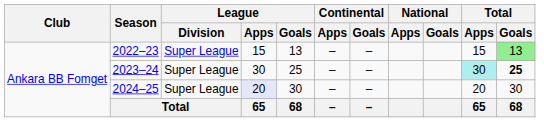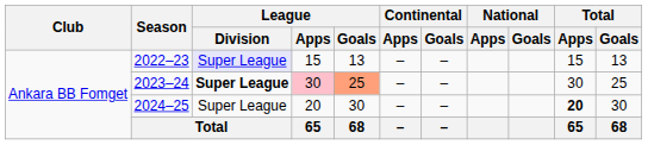2022–23 | League / Division: no background -> lavender background
2022–23 | Total / Goals: lightgreen background -> no background
2023–24 | League / Division: normal -> bold
2023–24 | League / Apps: no background -> pink background
2023–24 | League / Goals: no background -> lightsalmon background
2023–24 | Total / Apps: paleturquoise background -> no background
2023–24 | Total / Goals: bold -> normal
2024–25 | League / Apps: lavender background -> no background
2024–25 | Total / Apps: normal -> bold
